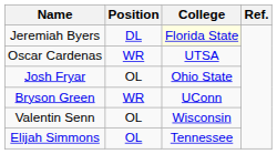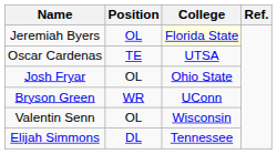Jeremiah Byers | Position: DL -> OL
Oscar Cardenas | Position: WR -> TE
Elijah Simmons | Position: OL -> DL
